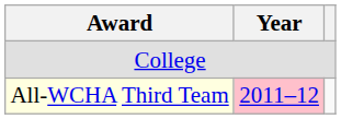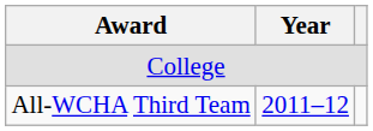All-WCHA Third Team | Award: lightyellow background -> no background
All-WCHA Third Team | Year: pink background -> no background
